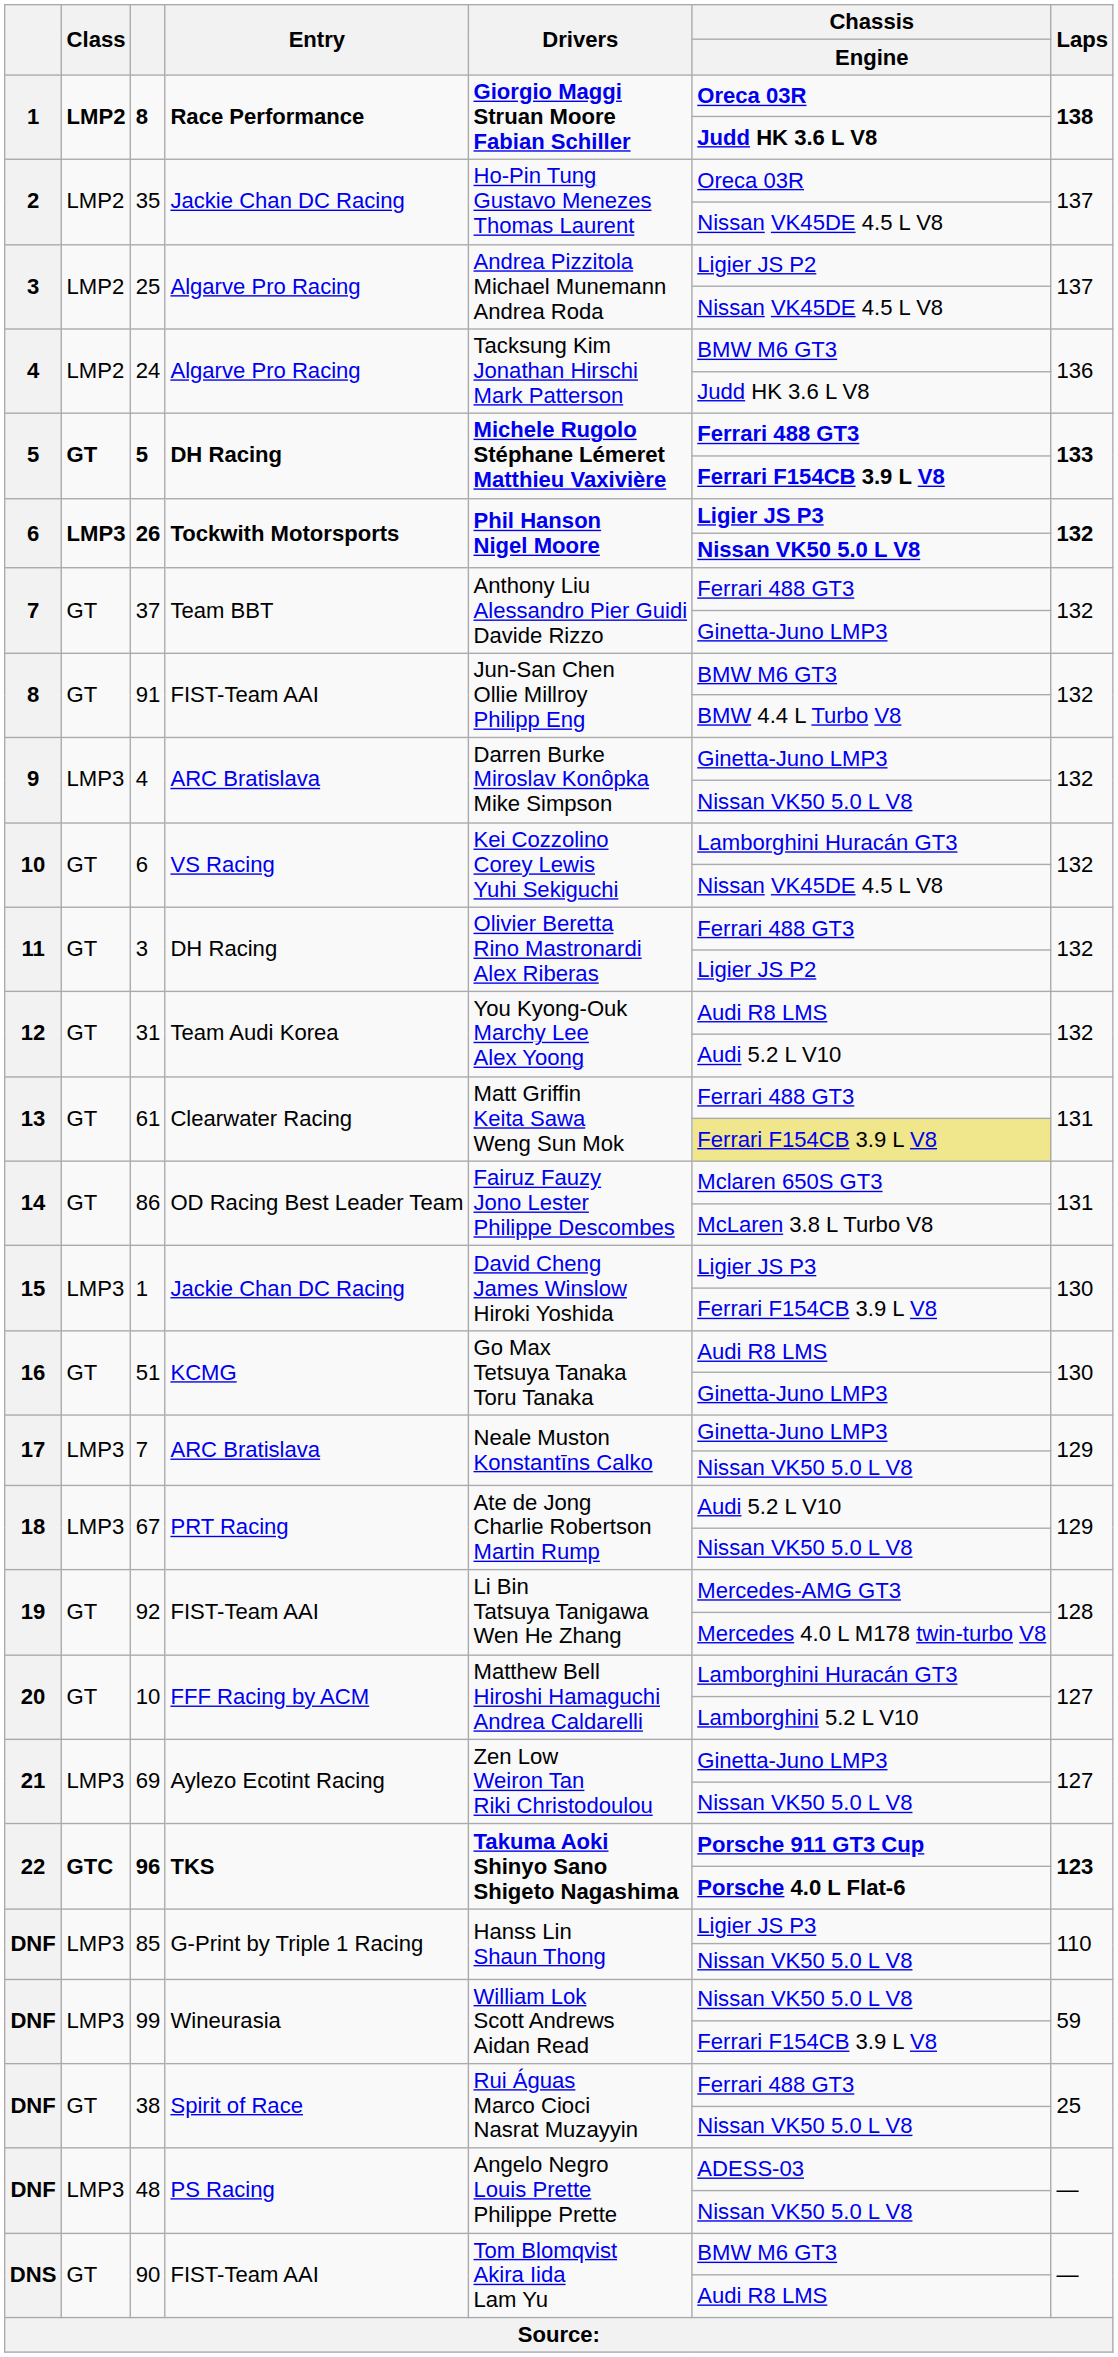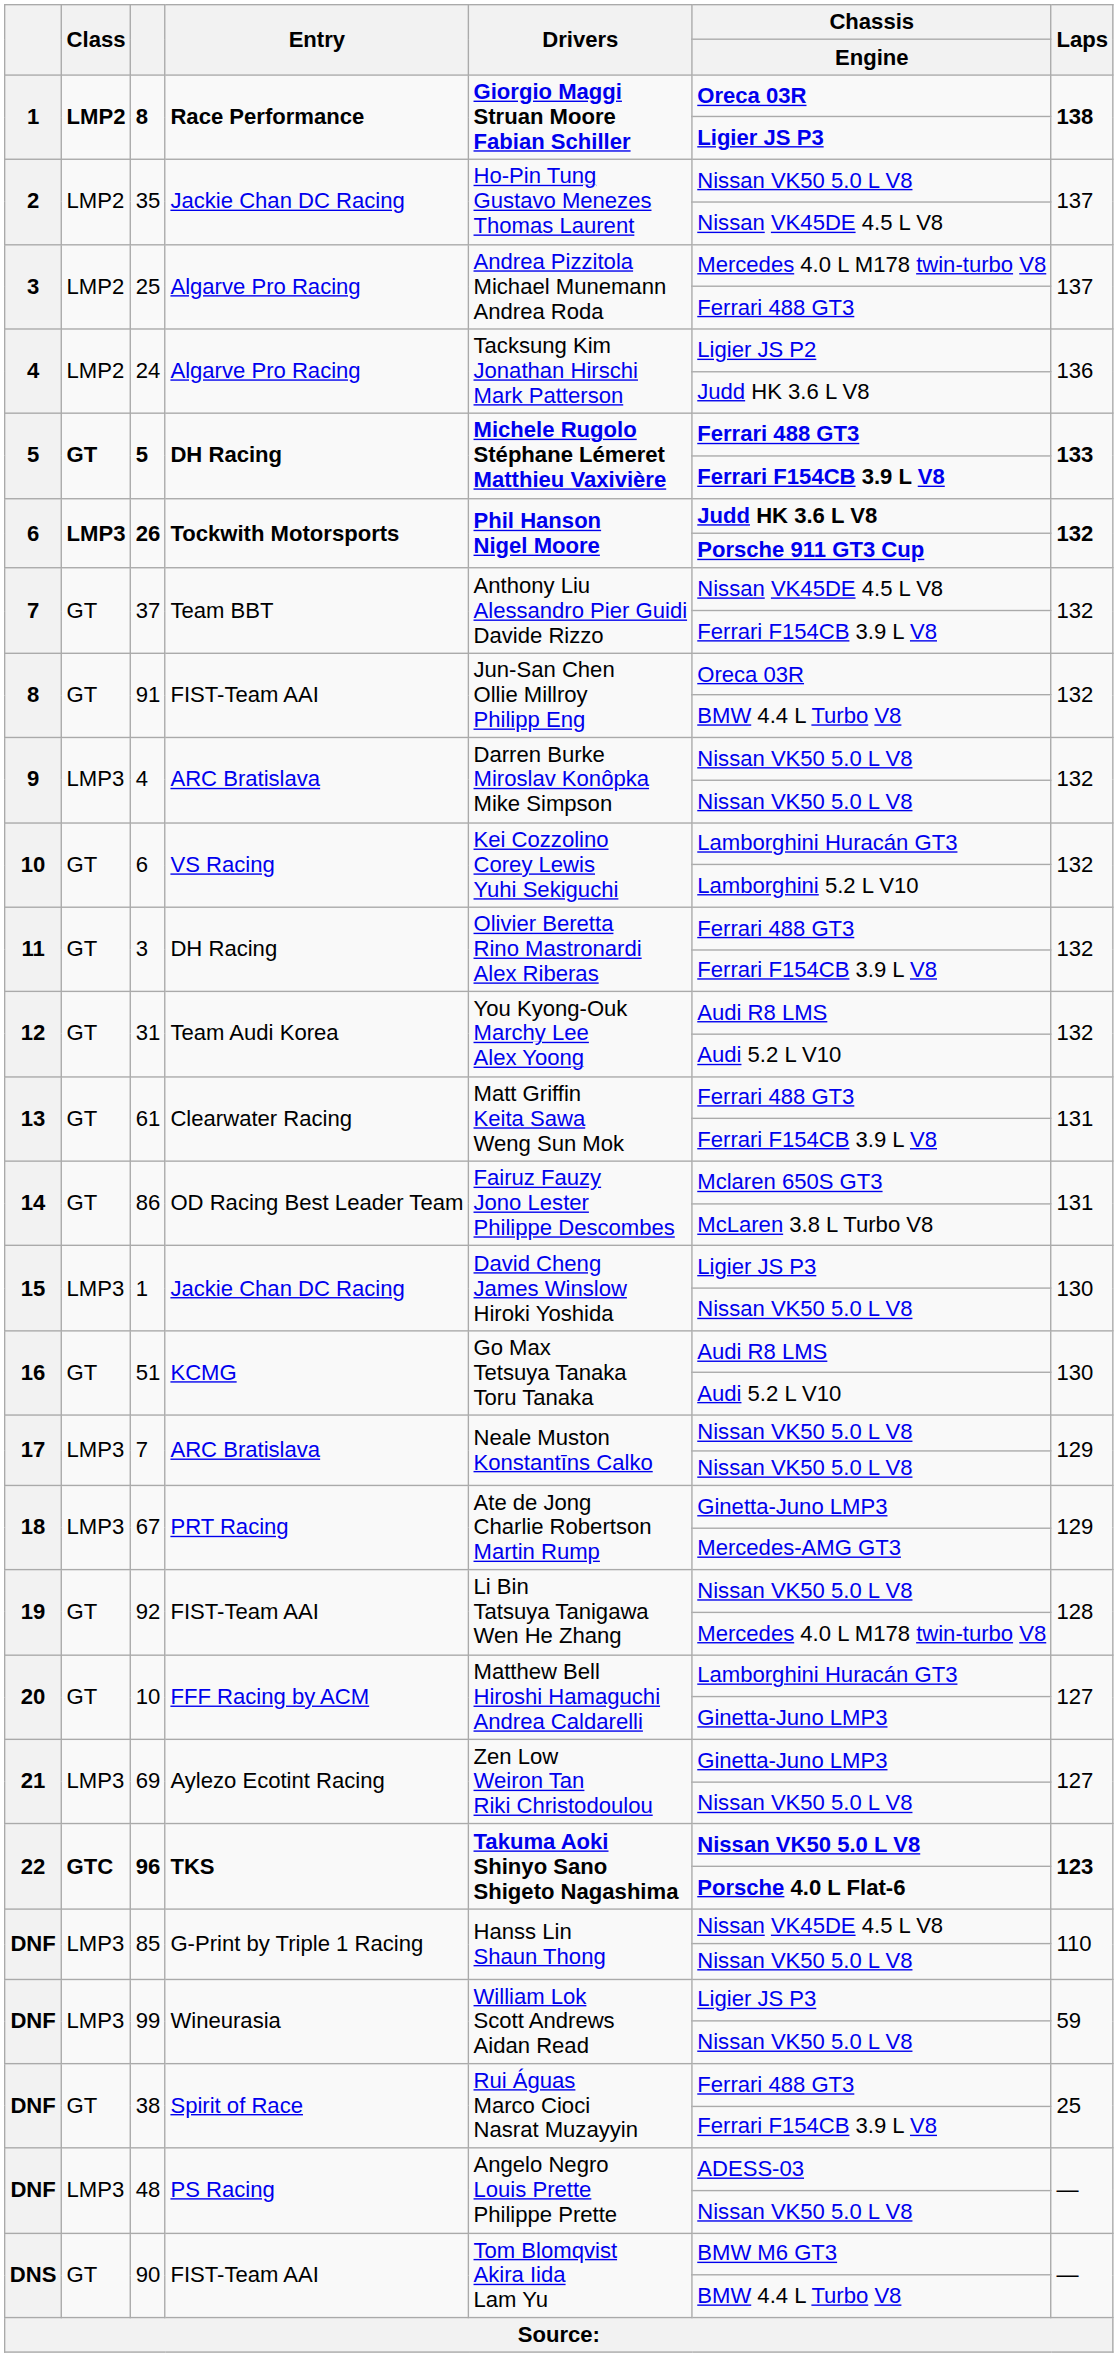row 4 | Chassis / Engine: Judd HK 3.6 L V8 -> Ligier JS P3
row 5 | Chassis / Engine: Oreca 03R -> Nissan VK50 5.0 L V8
row 7 | Chassis / Engine: Ligier JS P2 -> Mercedes 4.0 L M178 twin-turbo V8
row 8 | Chassis / Engine: Nissan VK45DE 4.5 L V8 -> Ferrari 488 GT3
row 9 | Chassis / Engine: BMW M6 GT3 -> Ligier JS P2
row 13 | Chassis / Engine: Ligier JS P3 -> Judd HK 3.6 L V8
row 14 | Chassis / Engine: Nissan VK50 5.0 L V8 -> Porsche 911 GT3 Cup
row 15 | Chassis / Engine: Ferrari 488 GT3 -> Nissan VK45DE 4.5 L V8
row 16 | Chassis / Engine: Ginetta-Juno LMP3 -> Ferrari F154CB 3.9 L V8
row 17 | Chassis / Engine: BMW M6 GT3 -> Oreca 03R
row 19 | Chassis / Engine: Ginetta-Juno LMP3 -> Nissan VK50 5.0 L V8
row 22 | Chassis / Engine: Nissan VK45DE 4.5 L V8 -> Lamborghini 5.2 L V10
row 24 | Chassis / Engine: Ligier JS P2 -> Ferrari F154CB 3.9 L V8
row 28 | Chassis / Engine: khaki background -> no background
row 32 | Chassis / Engine: Ferrari F154CB 3.9 L V8 -> Nissan VK50 5.0 L V8
row 34 | Chassis / Engine: Ginetta-Juno LMP3 -> Audi 5.2 L V10
row 35 | Chassis / Engine: Ginetta-Juno LMP3 -> Nissan VK50 5.0 L V8
row 37 | Chassis / Engine: Audi 5.2 L V10 -> Ginetta-Juno LMP3
row 38 | Chassis / Engine: Nissan VK50 5.0 L V8 -> Mercedes-AMG GT3
row 39 | Chassis / Engine: Mercedes-AMG GT3 -> Nissan VK50 5.0 L V8
row 42 | Chassis / Engine: Lamborghini 5.2 L V10 -> Ginetta-Juno LMP3
row 45 | Chassis / Engine: Porsche 911 GT3 Cup -> Nissan VK50 5.0 L V8
row 47 | Chassis / Engine: Ligier JS P3 -> Nissan VK45DE 4.5 L V8
row 49 | Chassis / Engine: Nissan VK50 5.0 L V8 -> Ligier JS P3
row 50 | Chassis / Engine: Ferrari F154CB 3.9 L V8 -> Nissan VK50 5.0 L V8
row 52 | Chassis / Engine: Nissan VK50 5.0 L V8 -> Ferrari F154CB 3.9 L V8
row 56 | Chassis / Engine: Audi R8 LMS -> BMW 4.4 L Turbo V8
